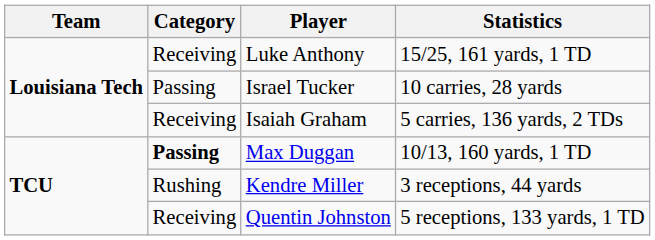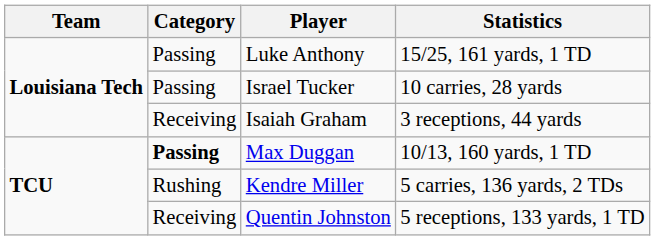Luke Anthony | Category: Receiving -> Passing
Isaiah Graham | Statistics: 5 carries, 136 yards, 2 TDs -> 3 receptions, 44 yards
Kendre Miller | Statistics: 3 receptions, 44 yards -> 5 carries, 136 yards, 2 TDs
